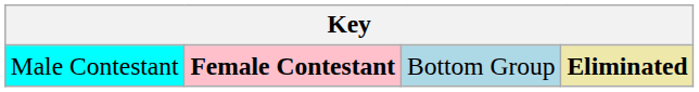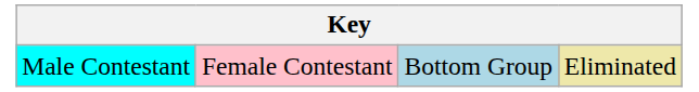Male Contestant | column 2: bold -> normal
Male Contestant | column 4: bold -> normal
